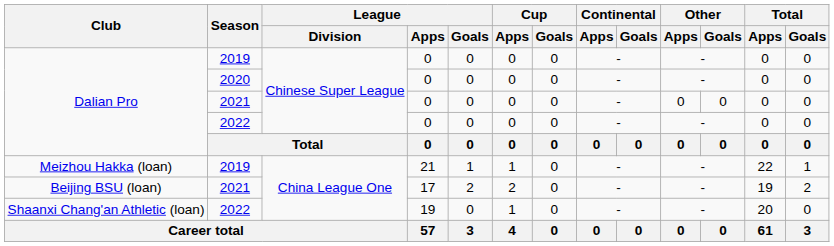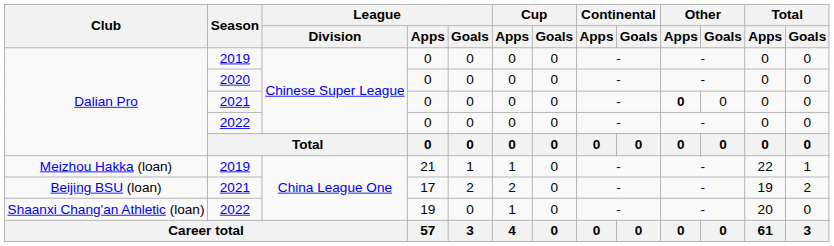Dalian Pro / 2021 | Other / Apps: normal -> bold
